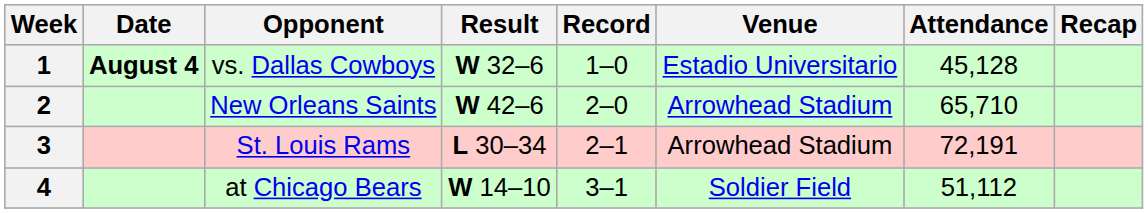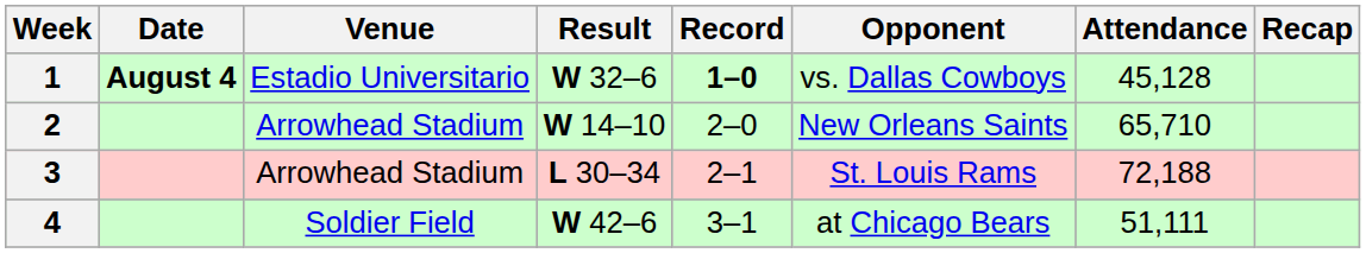columns swapped: Opponent <-> Venue
1 | Record: normal -> bold
2 | Result: W 42–6 -> W 14–10
3 | Attendance: 72,191 -> 72,188
4 | Result: W 14–10 -> W 42–6
4 | Attendance: 51,112 -> 51,111
